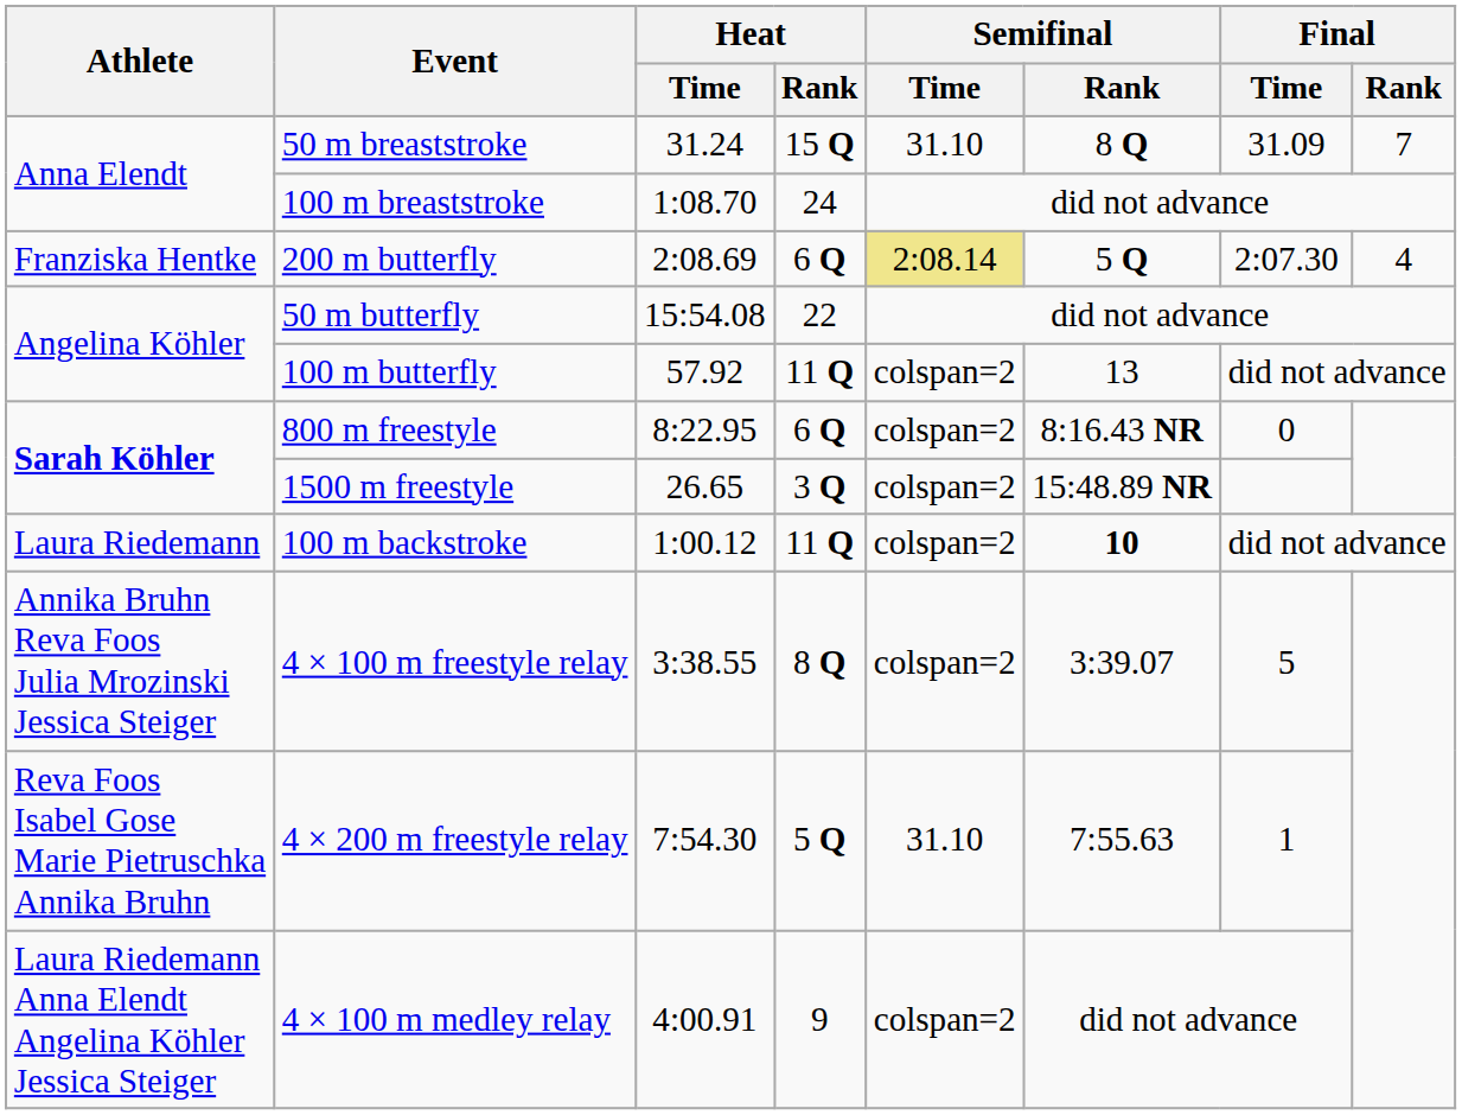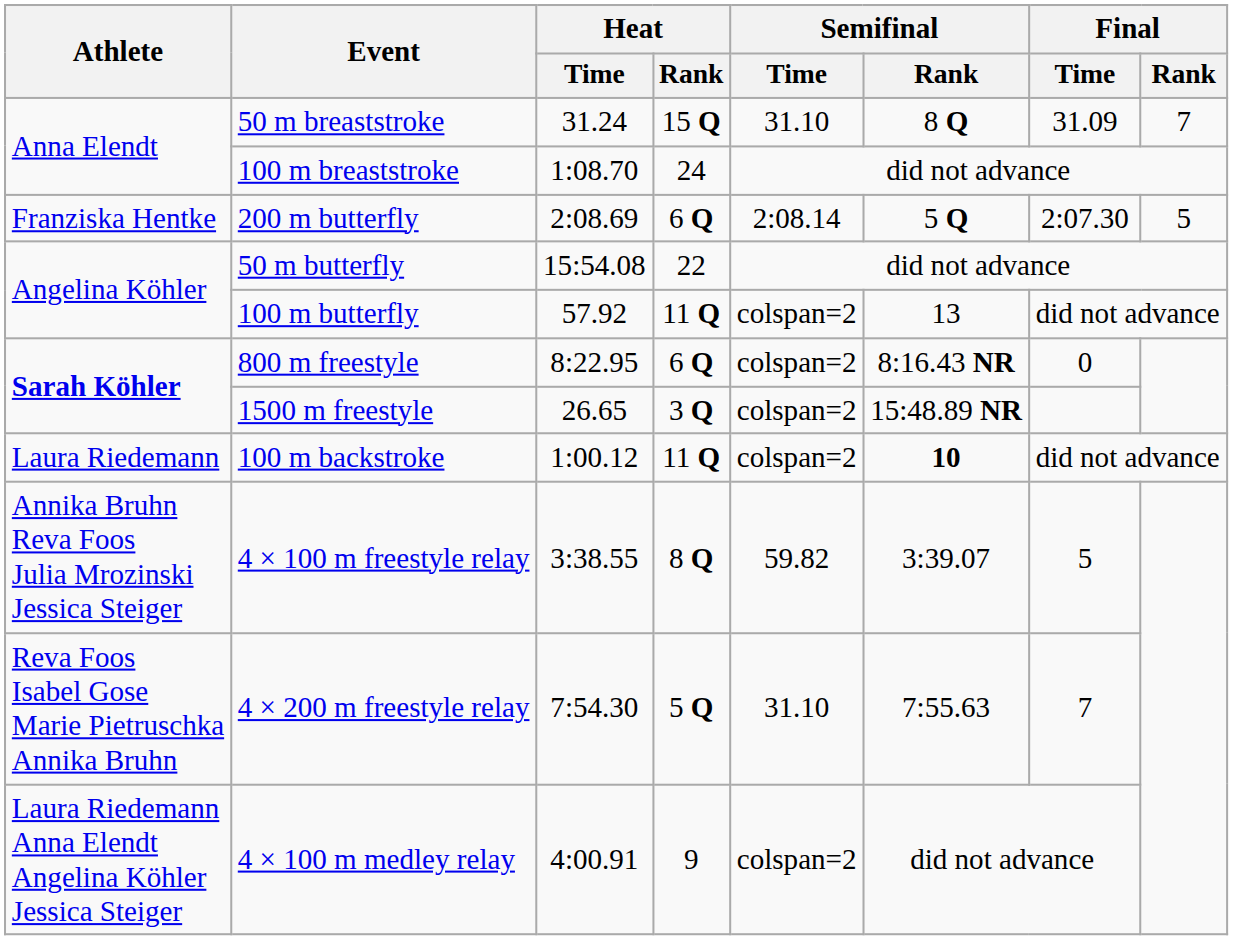200 m butterfly | Semifinal / Time: khaki background -> no background
200 m butterfly | Final / Rank: 4 -> 5
4 × 100 m freestyle relay | Semifinal / Time: colspan=2 -> 59.82
4 × 200 m freestyle relay | Final / Time: 1 -> 7
